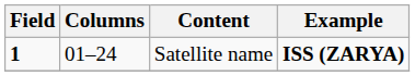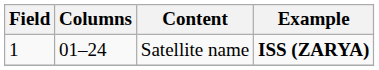Satellite name | Field: bold -> normal
